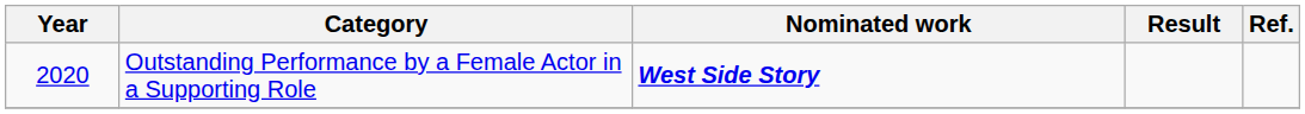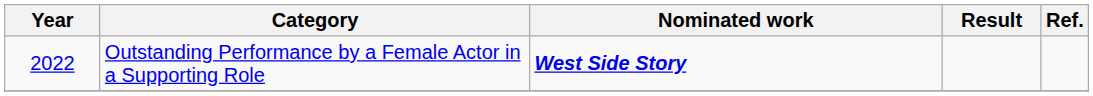row 2 | Year: 2020 -> 2022
